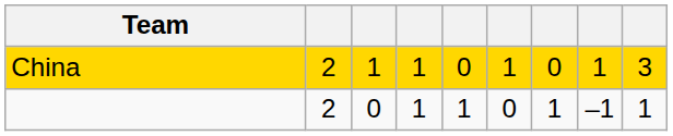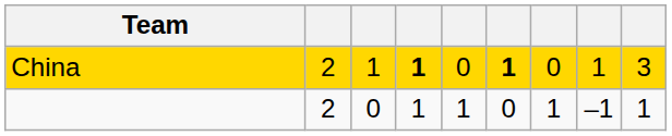China | column 4: normal -> bold
China | column 6: normal -> bold
